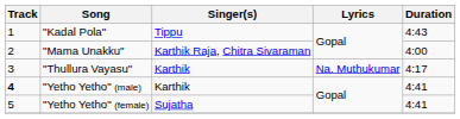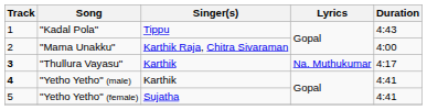"Thullura Vayasu" | Track: normal -> bold
